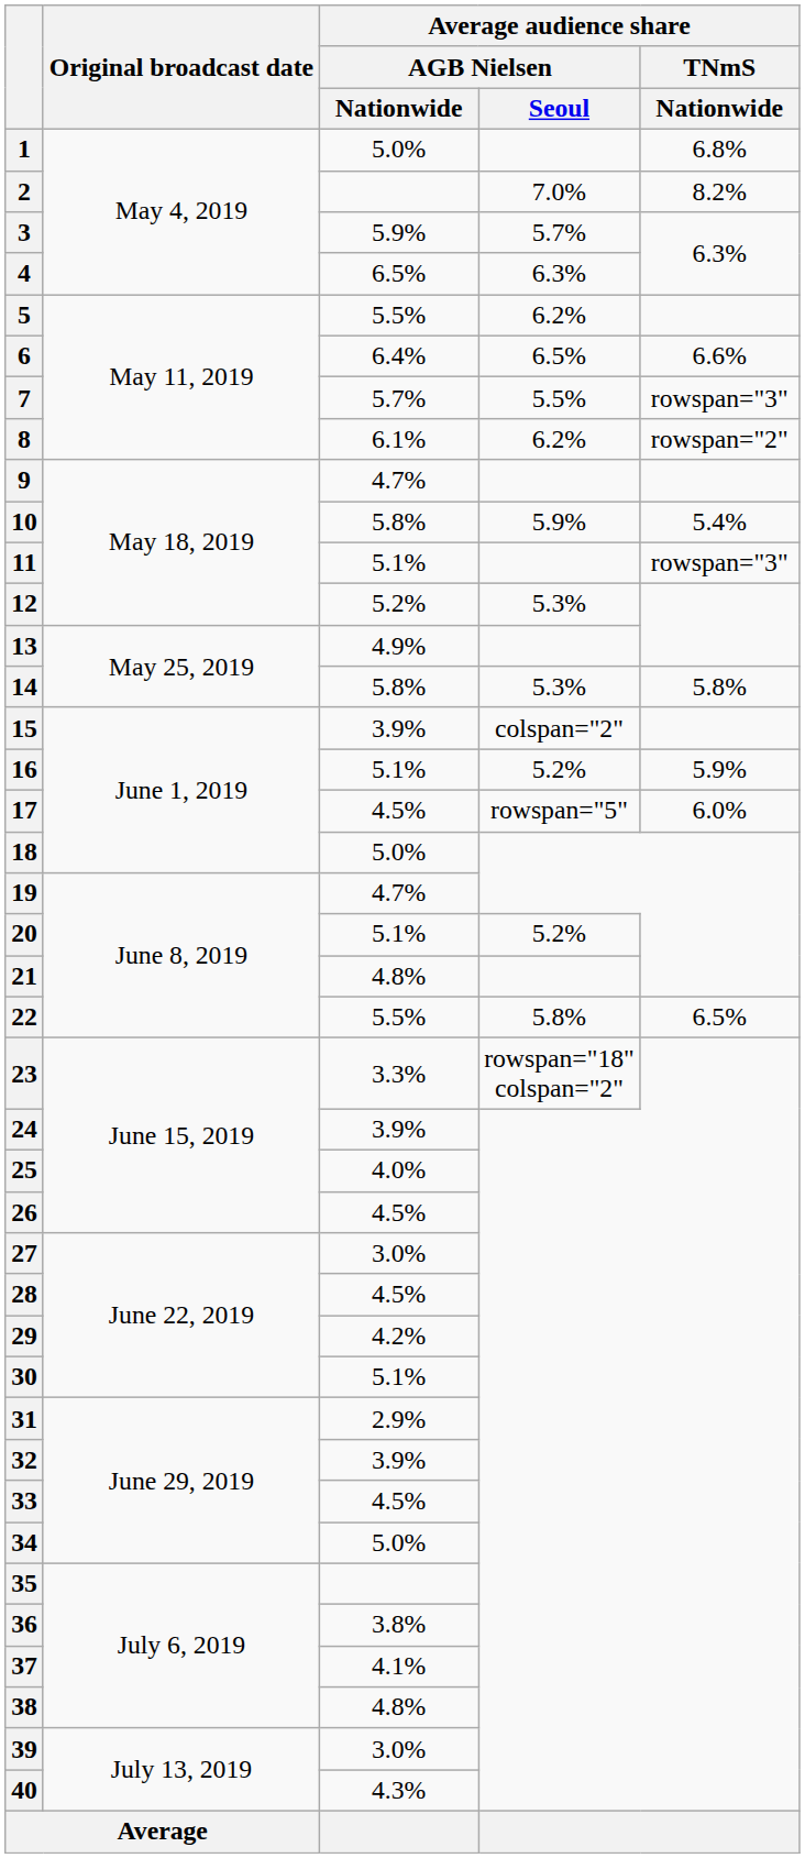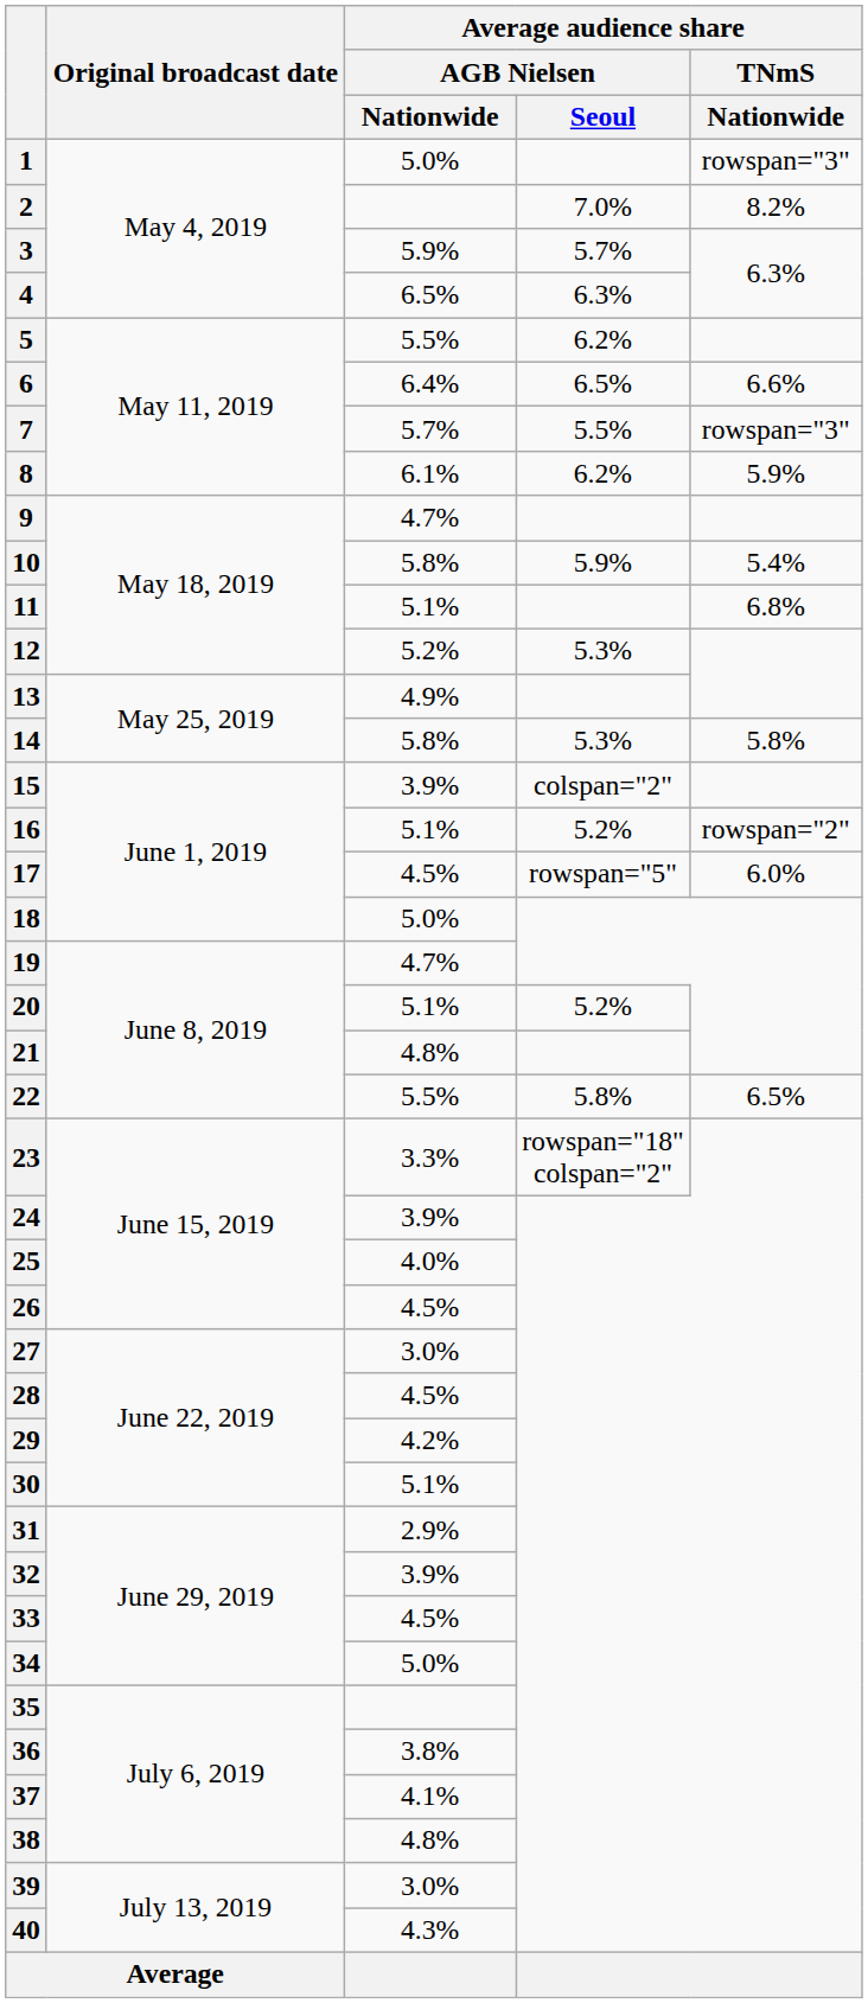1 | Average audience share / TNmS / Nationwide: 6.8% -> rowspan="3"
8 | Average audience share / TNmS / Nationwide: rowspan="2" -> 5.9%
11 | Average audience share / TNmS / Nationwide: rowspan="3" -> 6.8%
16 | Average audience share / TNmS / Nationwide: 5.9% -> rowspan="2"
